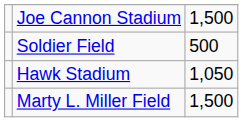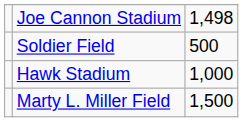Joe Cannon Stadium | column 3: 1,500 -> 1,498
Hawk Stadium | column 3: 1,050 -> 1,000
